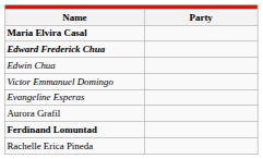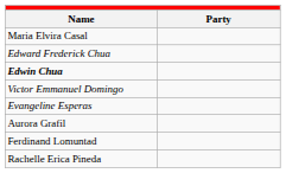Maria Elvira Casal | column 1: bold -> normal
Edward Frederick Chua | column 1: bold -> normal
Edwin Chua | column 1: normal -> bold
Ferdinand Lomuntad | column 1: bold -> normal
